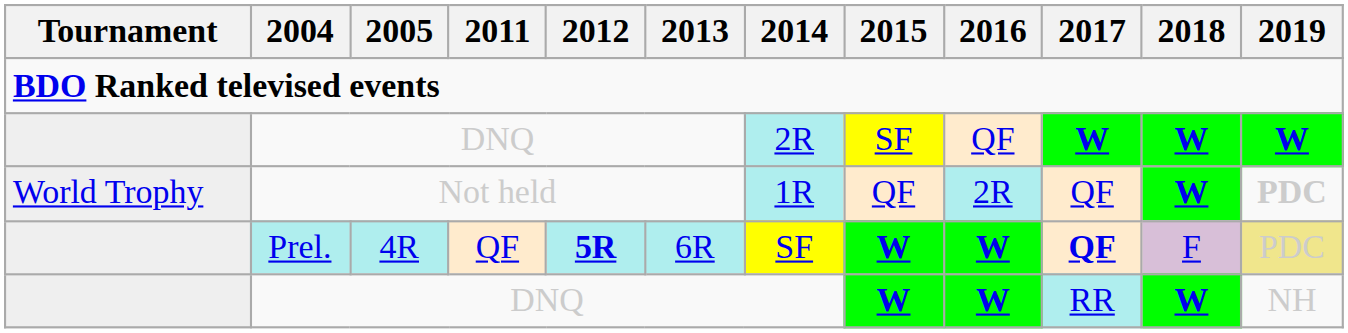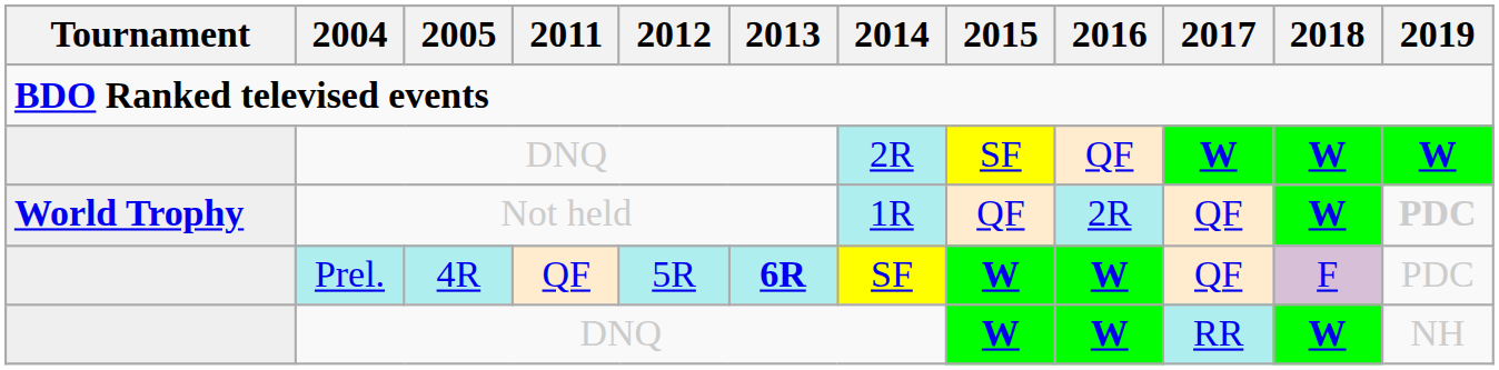Not held | Tournament: normal -> bold
Prel. | 2012: bold -> normal
Prel. | 2013: normal -> bold
Prel. | 2017: bold -> normal
Prel. | 2019: khaki background -> no background
